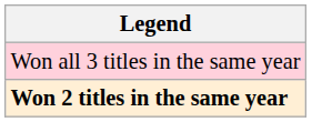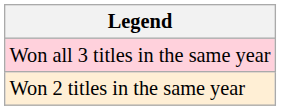row 3 | column 1: bold -> normal
